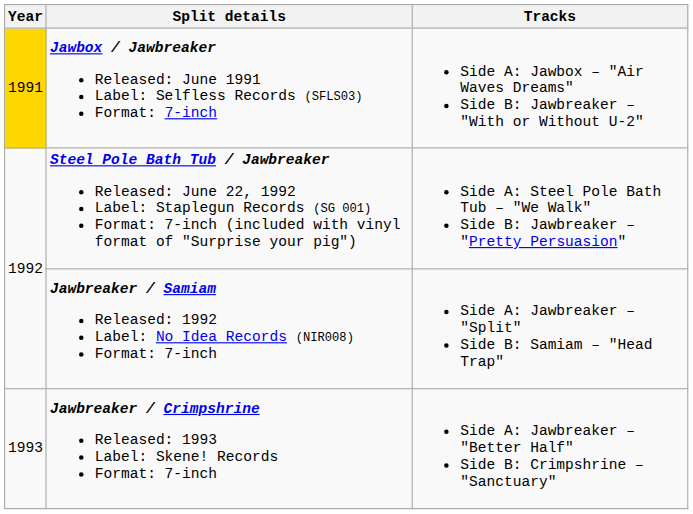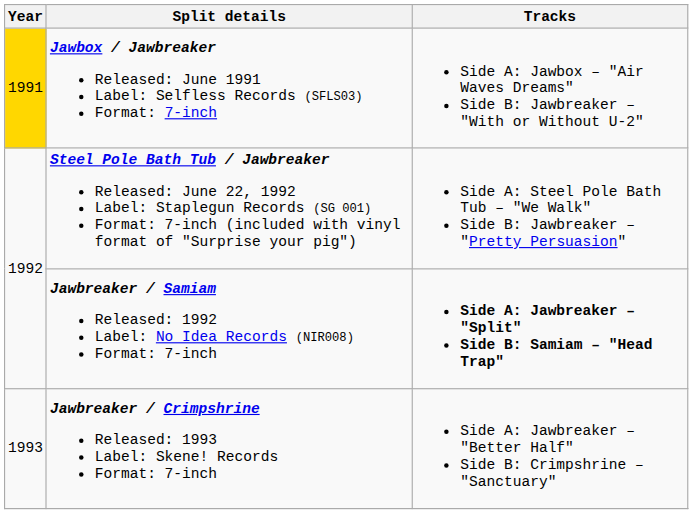row 4 | Tracks: normal -> bold
